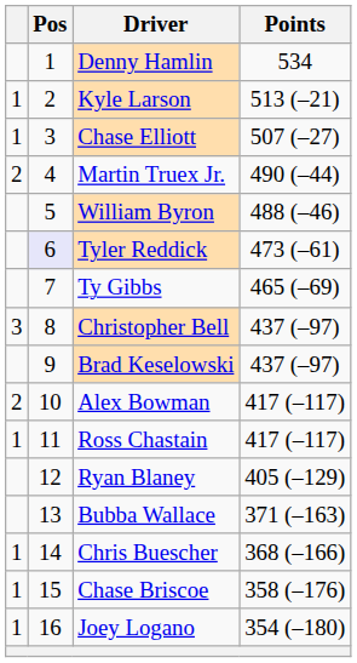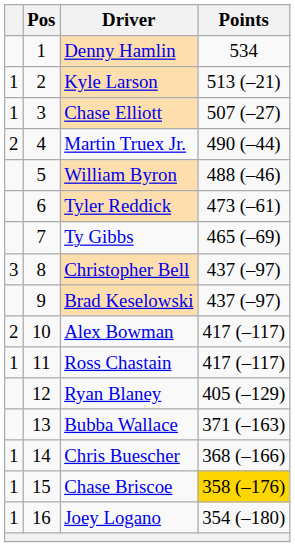Tyler Reddick | Pos: lavender background -> no background
Chase Briscoe | Points: no background -> gold background
